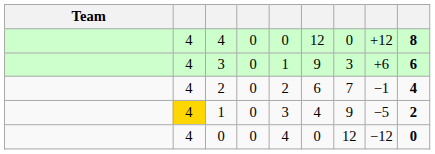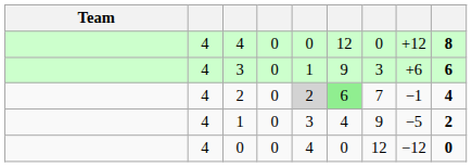row 4 | column 5: no background -> lightgrey background
row 4 | column 6: no background -> lightgreen background
row 5 | column 2: gold background -> no background
